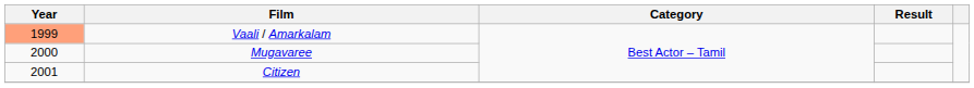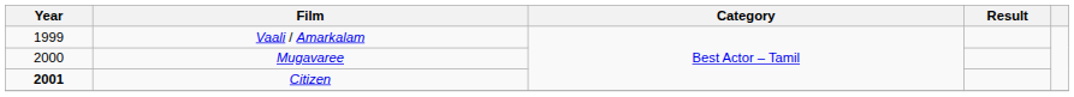Vaali / Amarkalam | Year: lightsalmon background -> no background
Citizen | Year: normal -> bold
